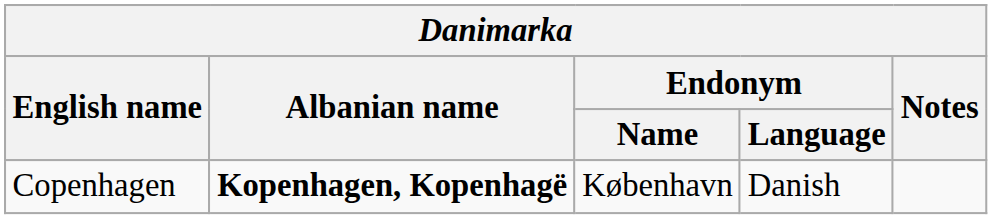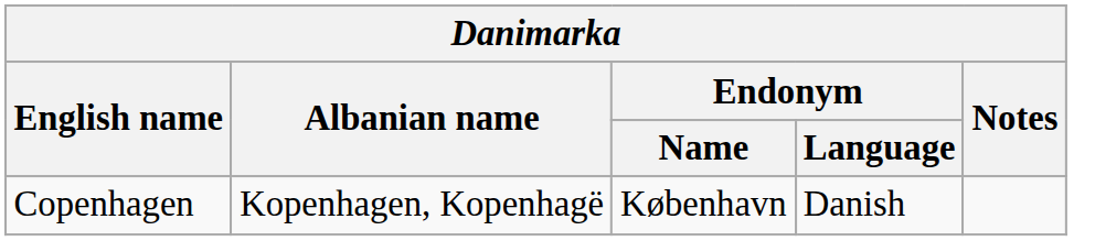Copenhagen | Albanian name: bold -> normal
